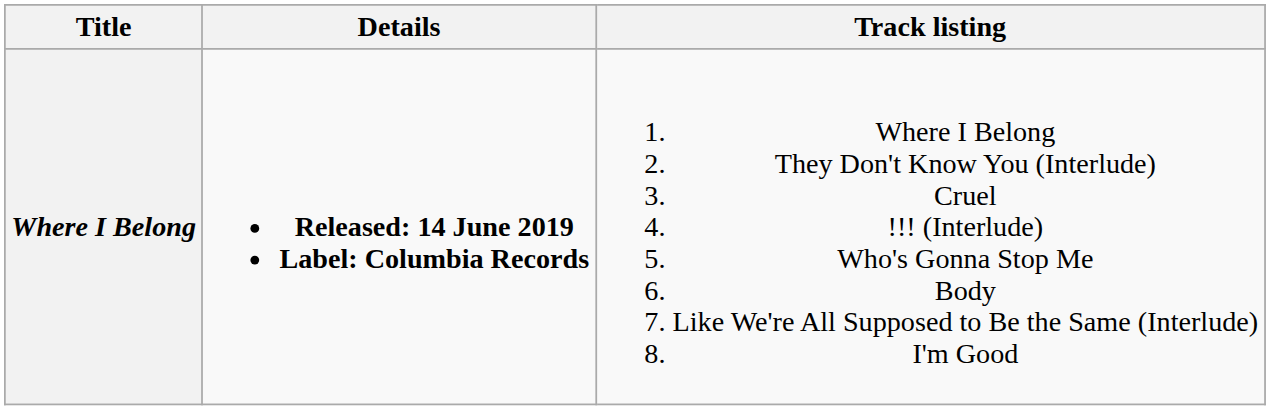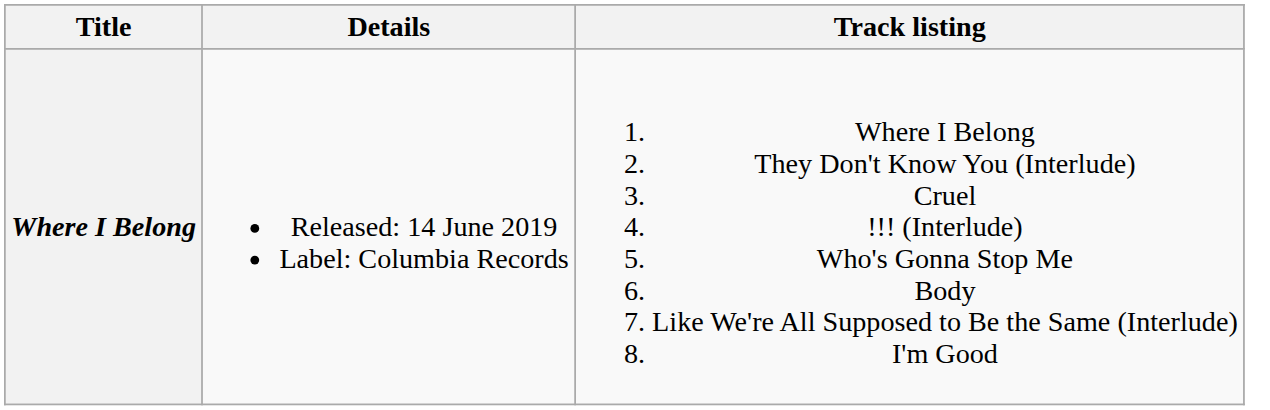row 2 | Details: bold -> normal
